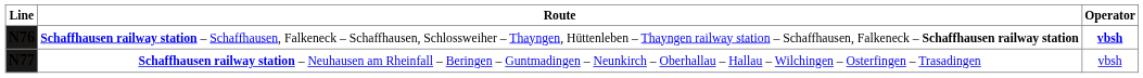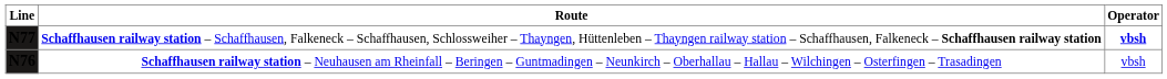row 2 | Line: N76 -> N77
row 3 | Line: N77 -> N76
